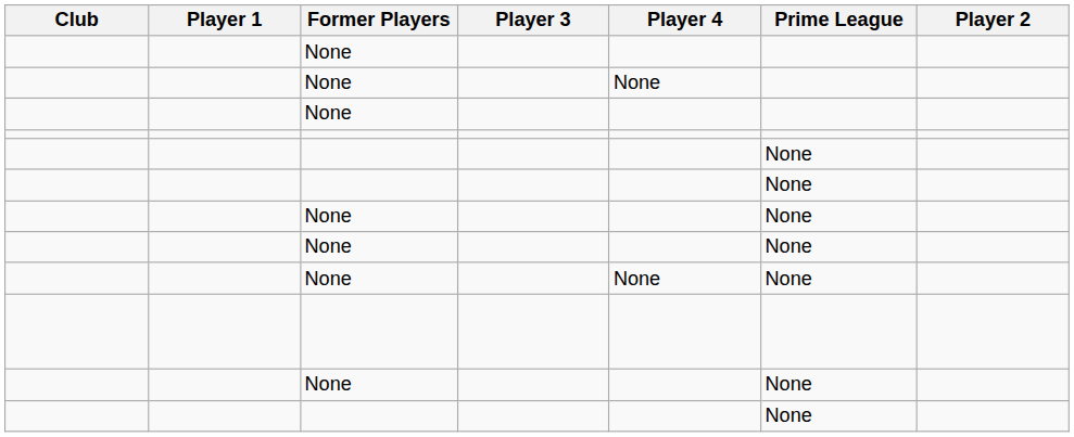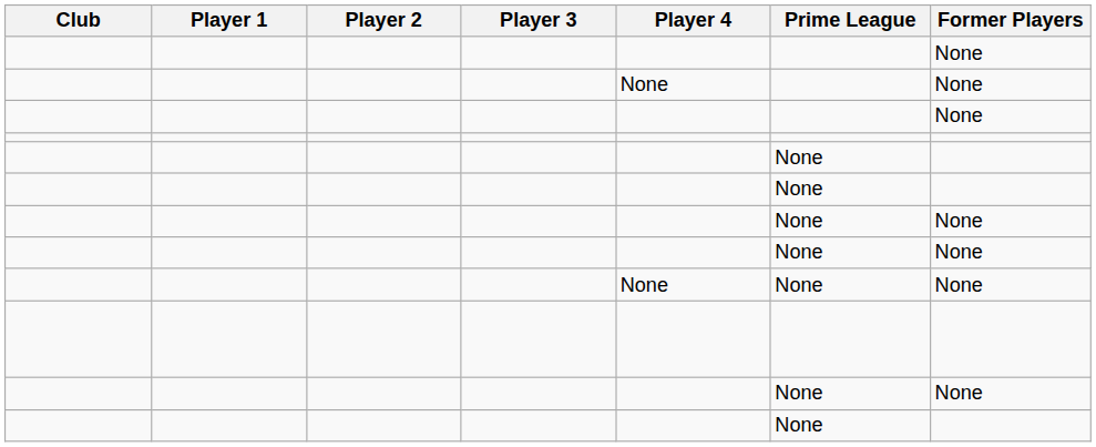columns swapped: Player 2 <-> Former Players
